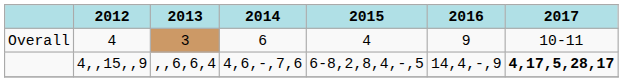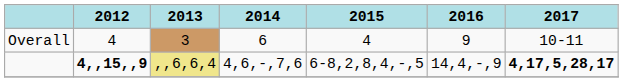row 3 | 2012: normal -> bold
row 3 | 2013: no background -> khaki background
